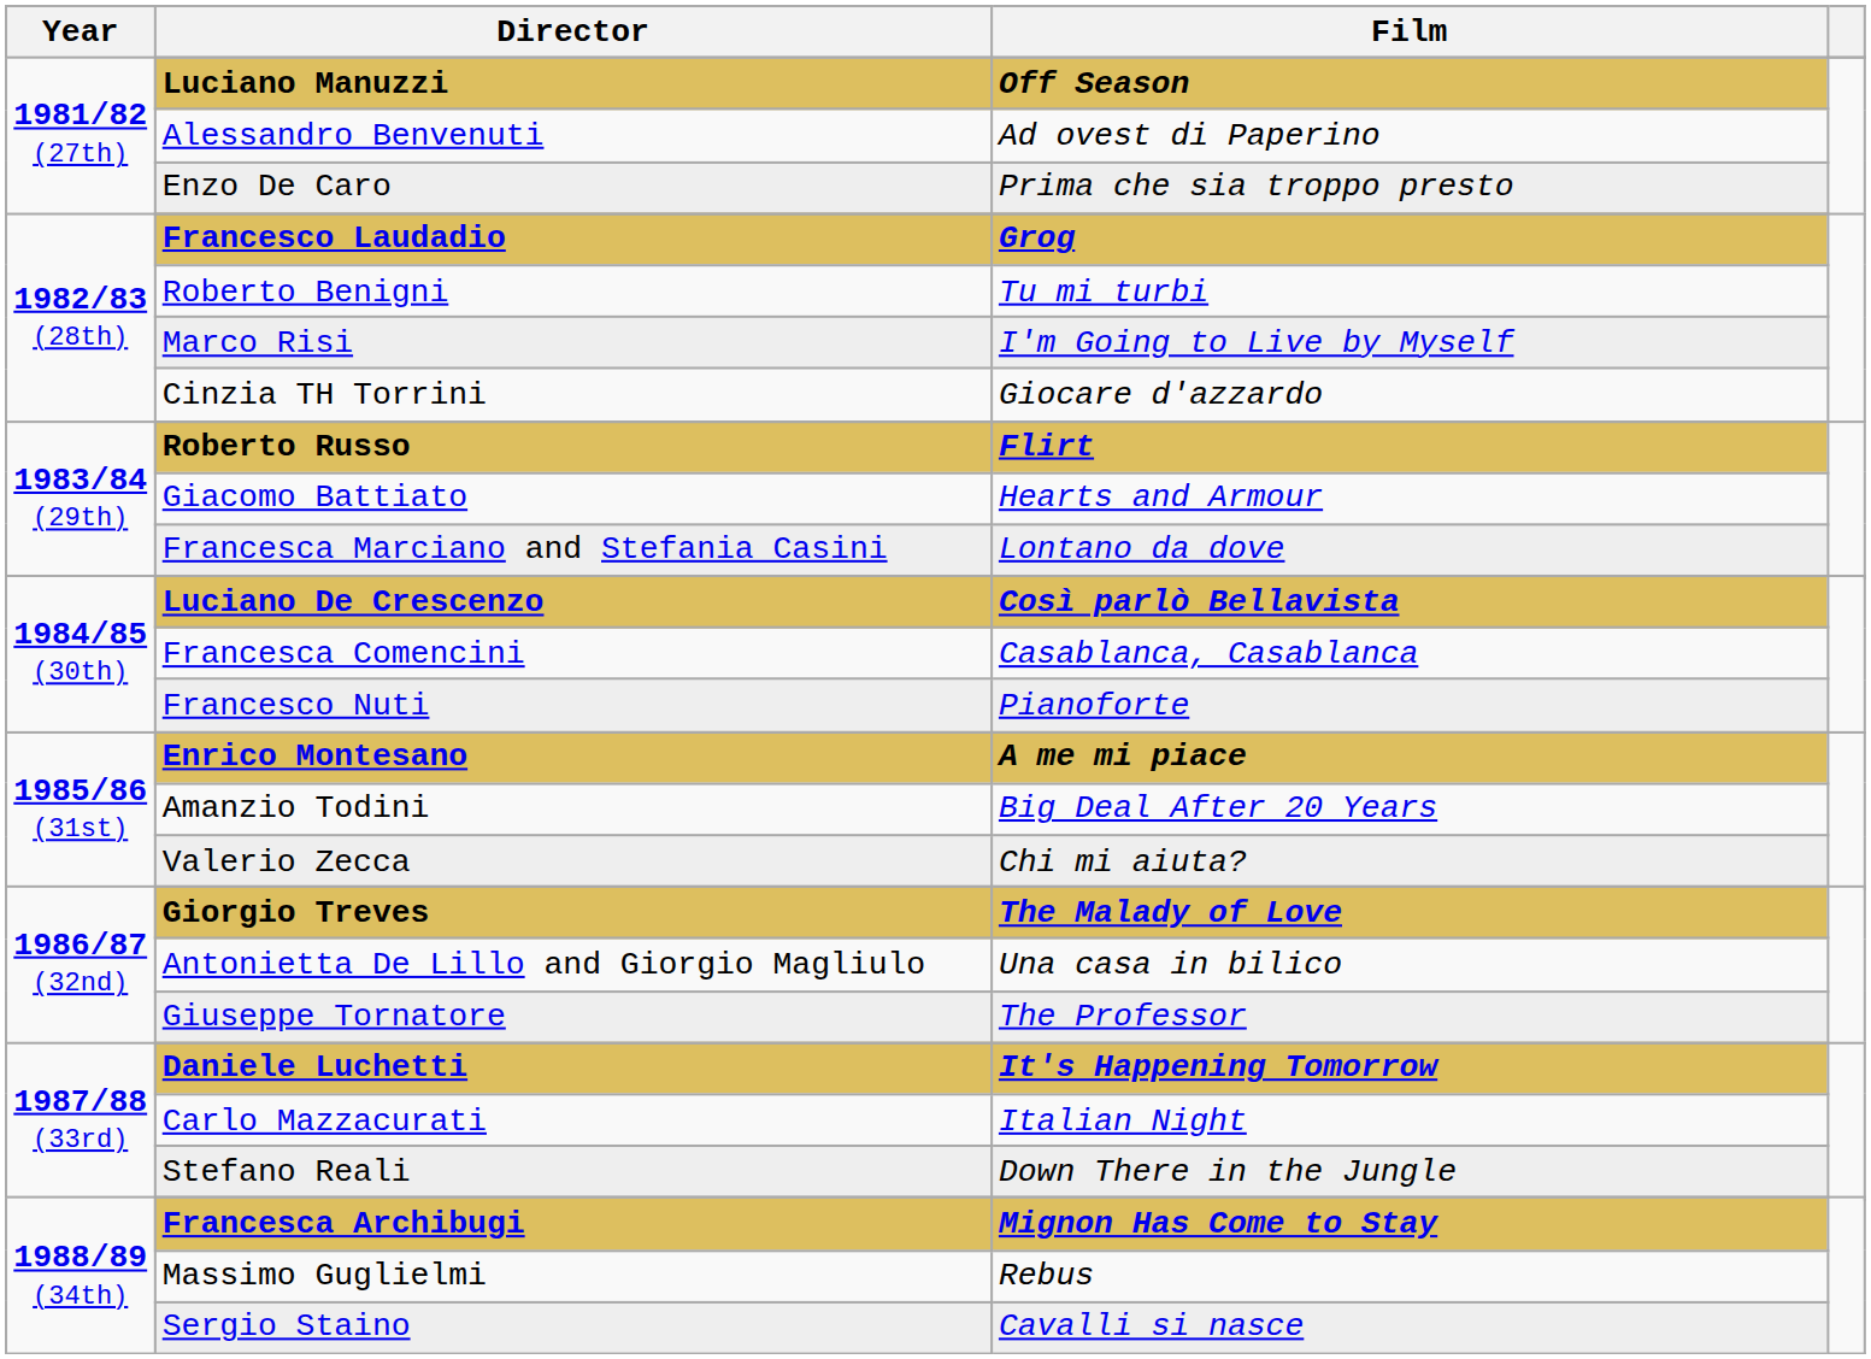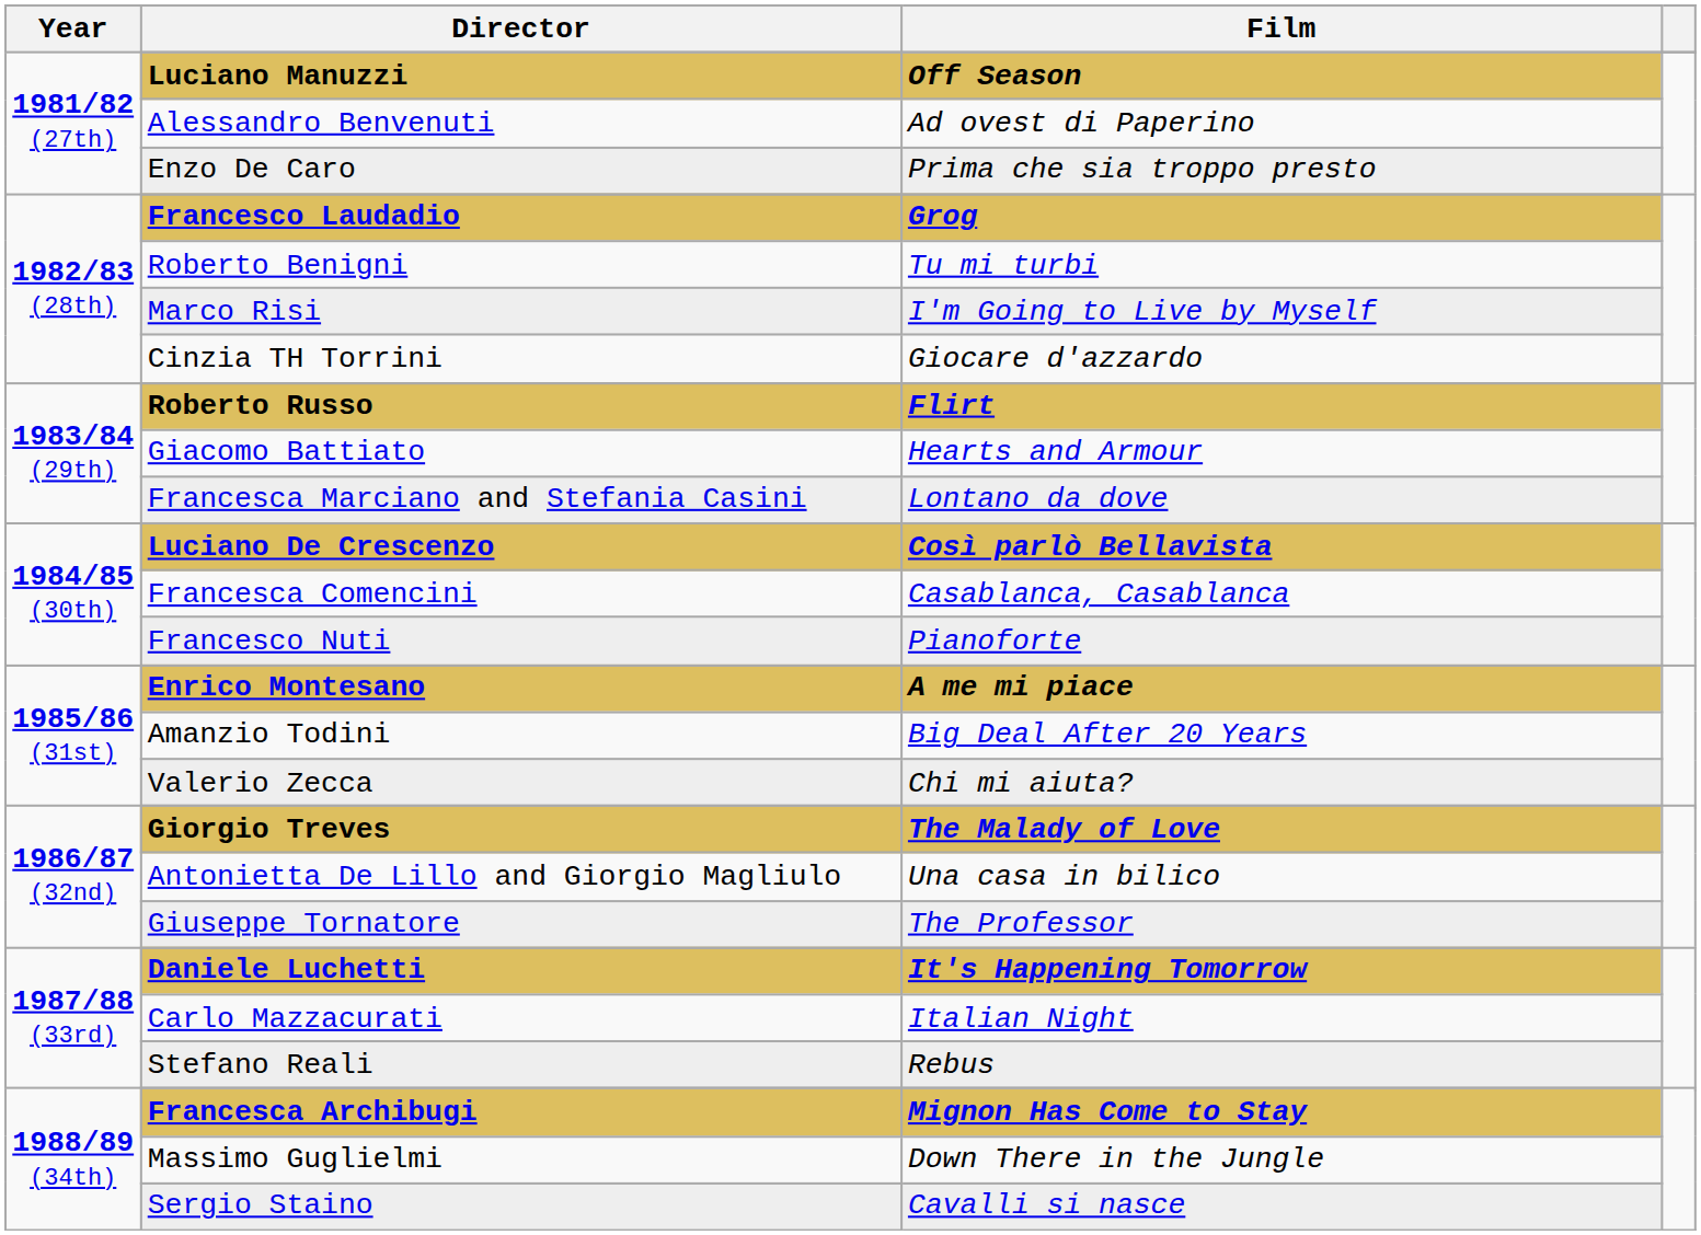Stefano Reali | Film: Down There in the Jungle -> Rebus
Massimo Guglielmi | Film: Rebus -> Down There in the Jungle
